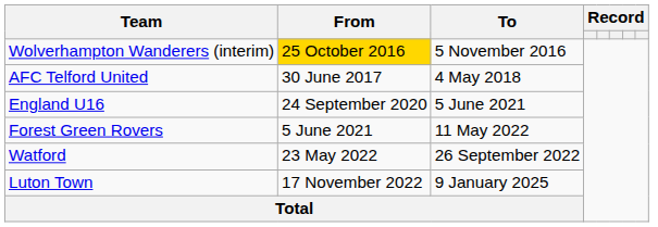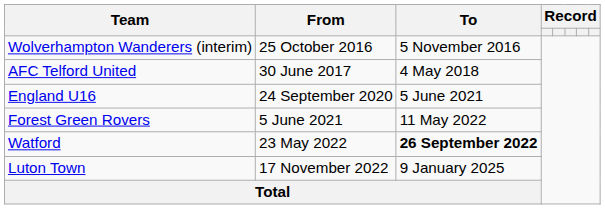Wolverhampton Wanderers (interim) | From: gold background -> no background
Watford | To: normal -> bold
